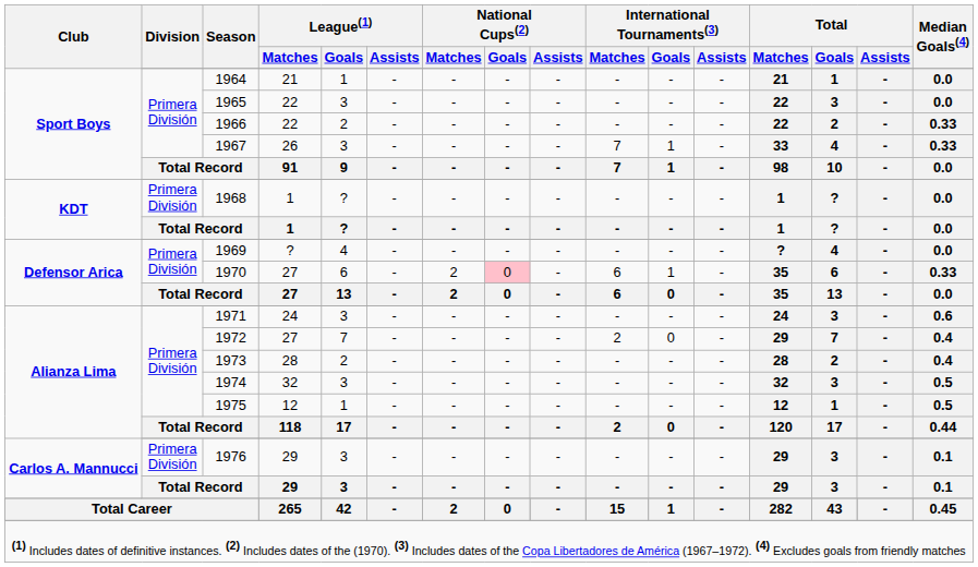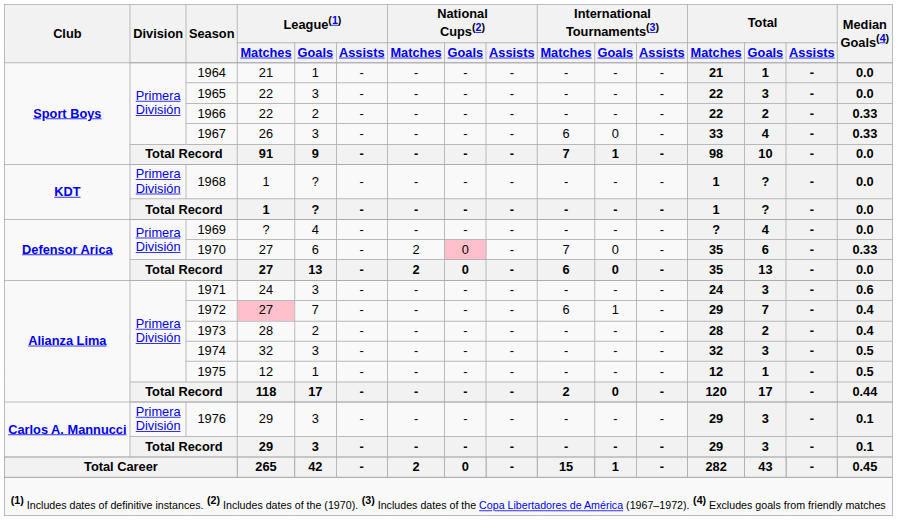1967 | International Tournaments(3) / Matches: 7 -> 6
1967 | International Tournaments(3) / Goals: 1 -> 0
1970 | International Tournaments(3) / Matches: 6 -> 7
1970 | International Tournaments(3) / Goals: 1 -> 0
1972 | League(1) / Matches: no background -> pink background
1972 | International Tournaments(3) / Matches: 2 -> 6
1972 | International Tournaments(3) / Goals: 0 -> 1
